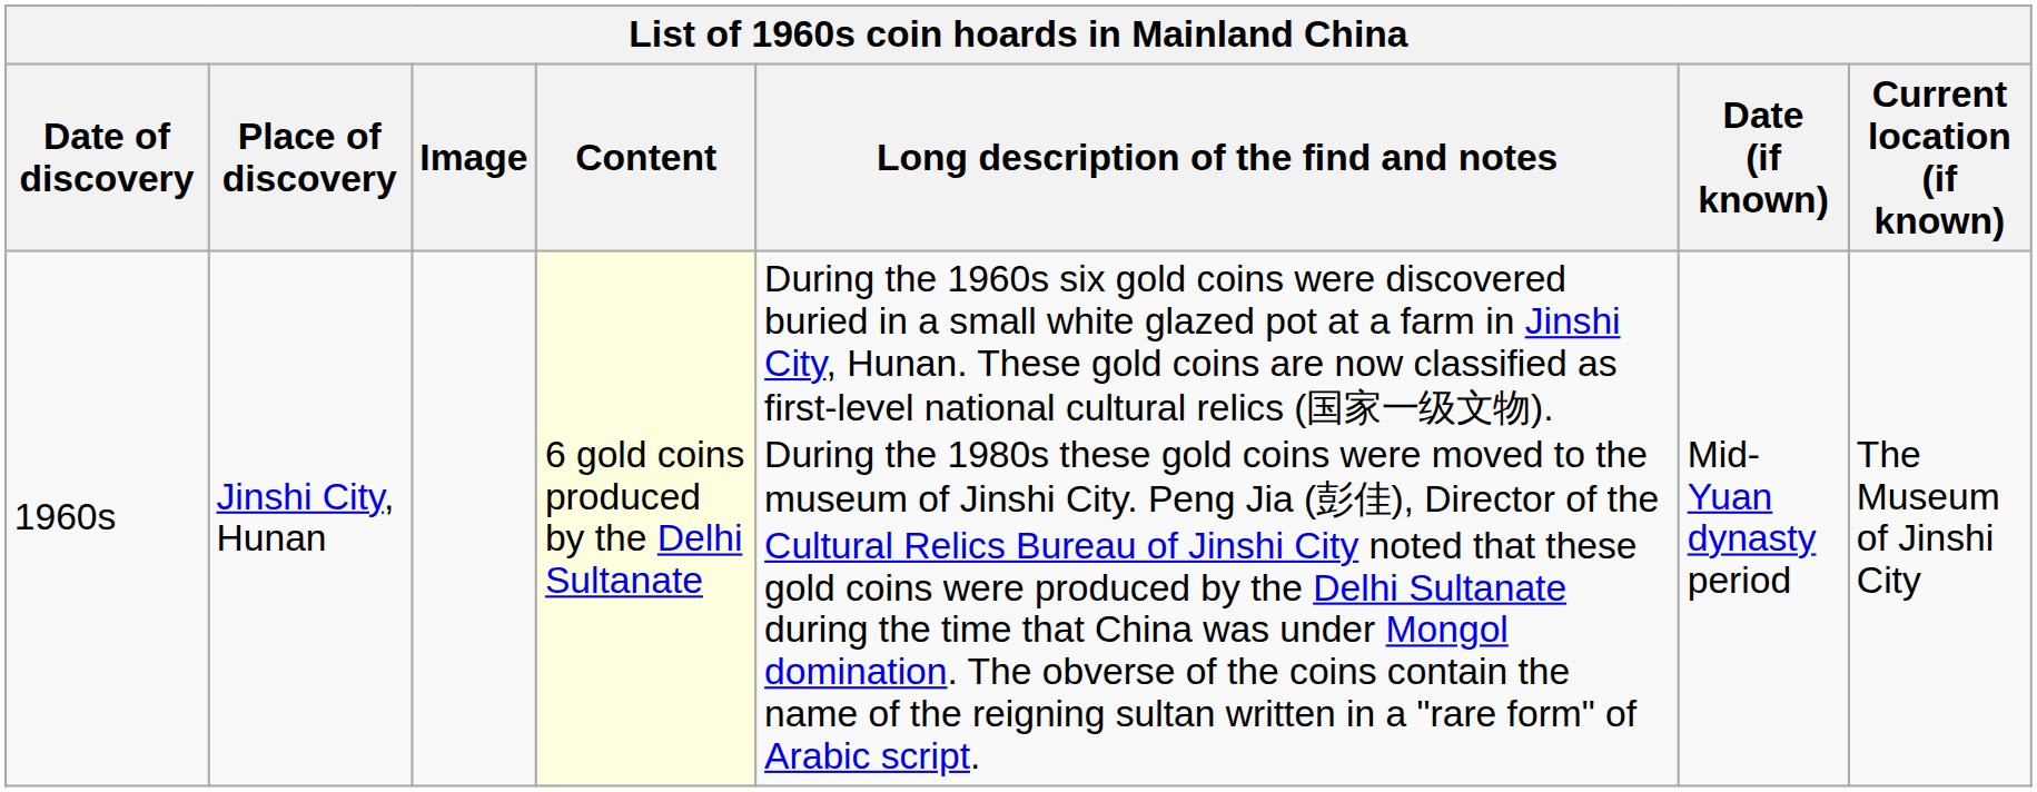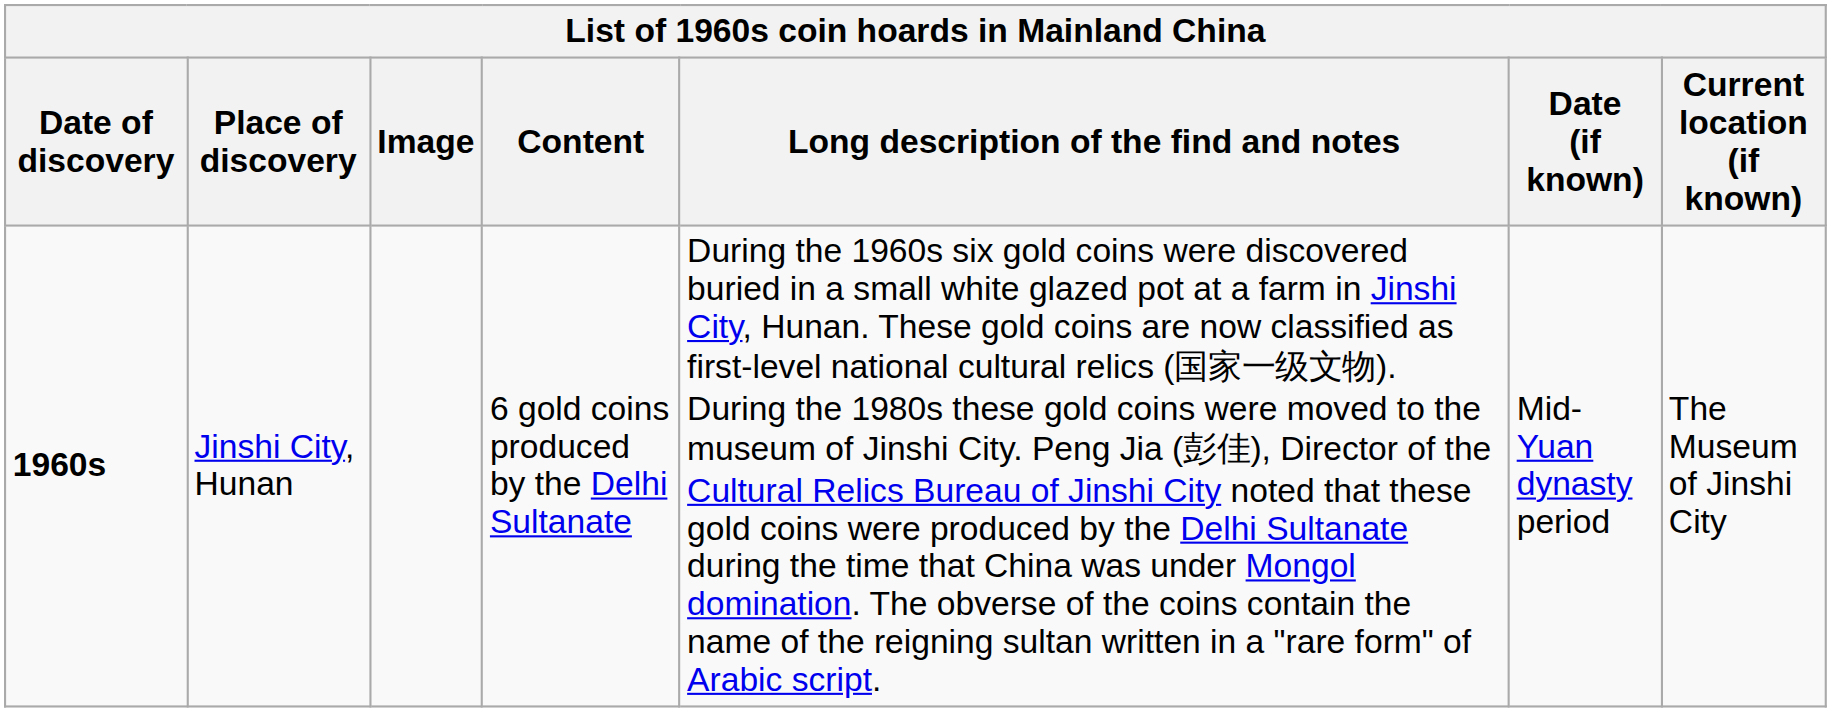Jinshi City, Hunan | Date of discovery: normal -> bold
Jinshi City, Hunan | Content: lightyellow background -> no background
